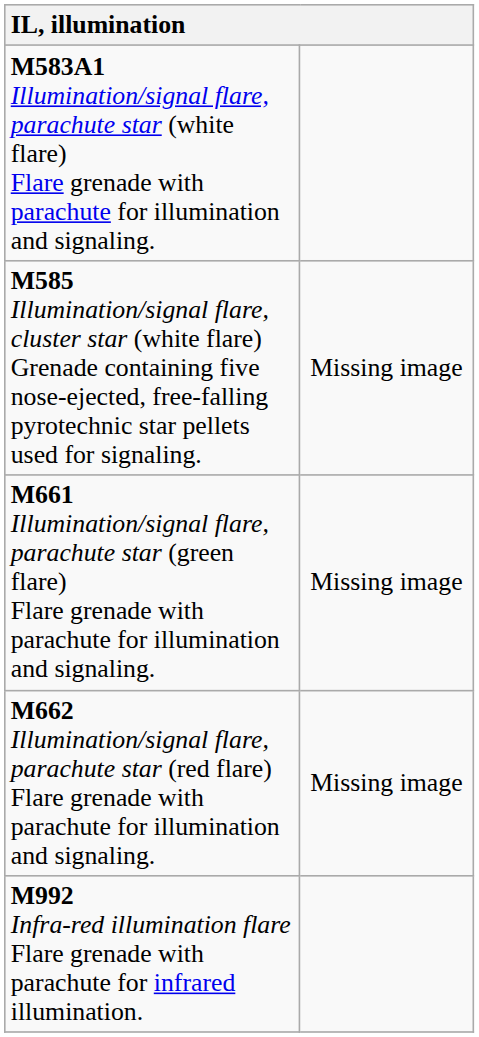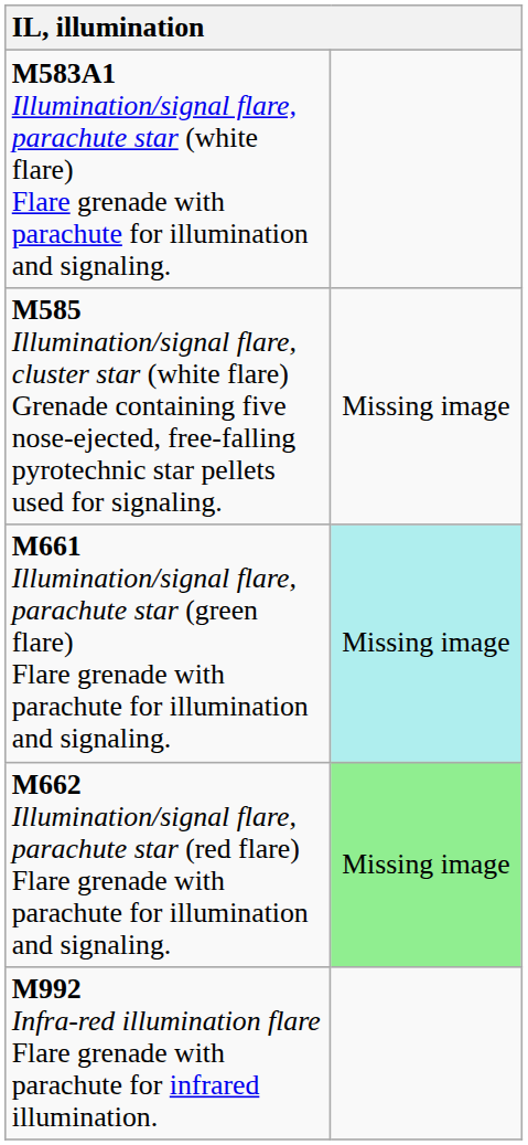row 4 | column 2: no background -> paleturquoise background
row 5 | column 2: no background -> lightgreen background
